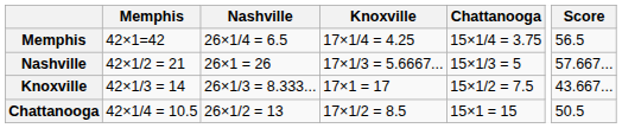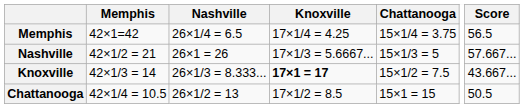row 4 | Knoxville: normal -> bold
